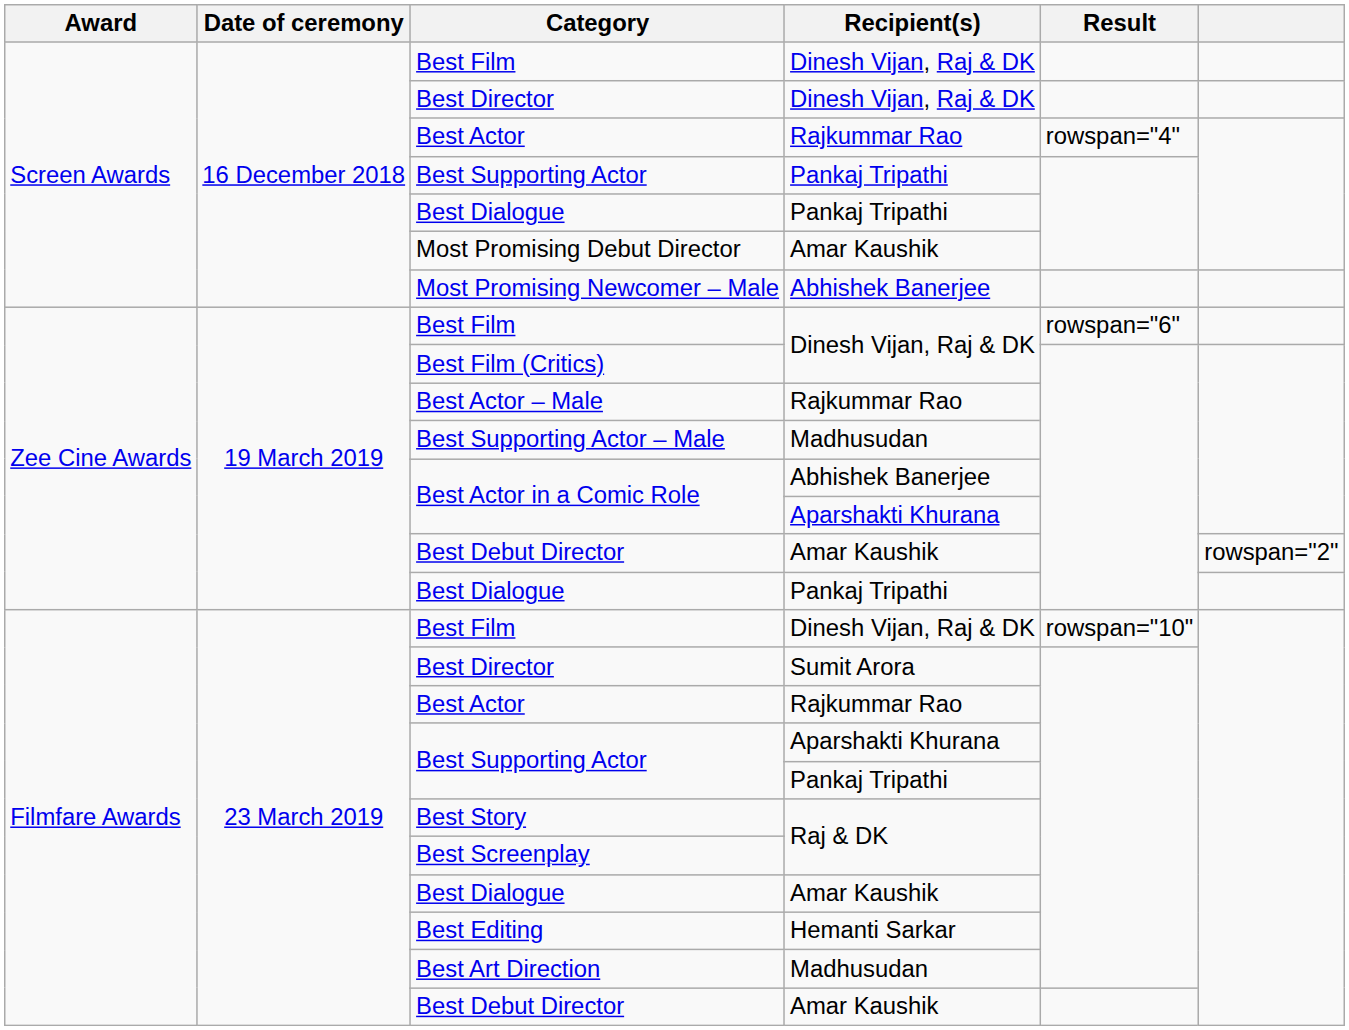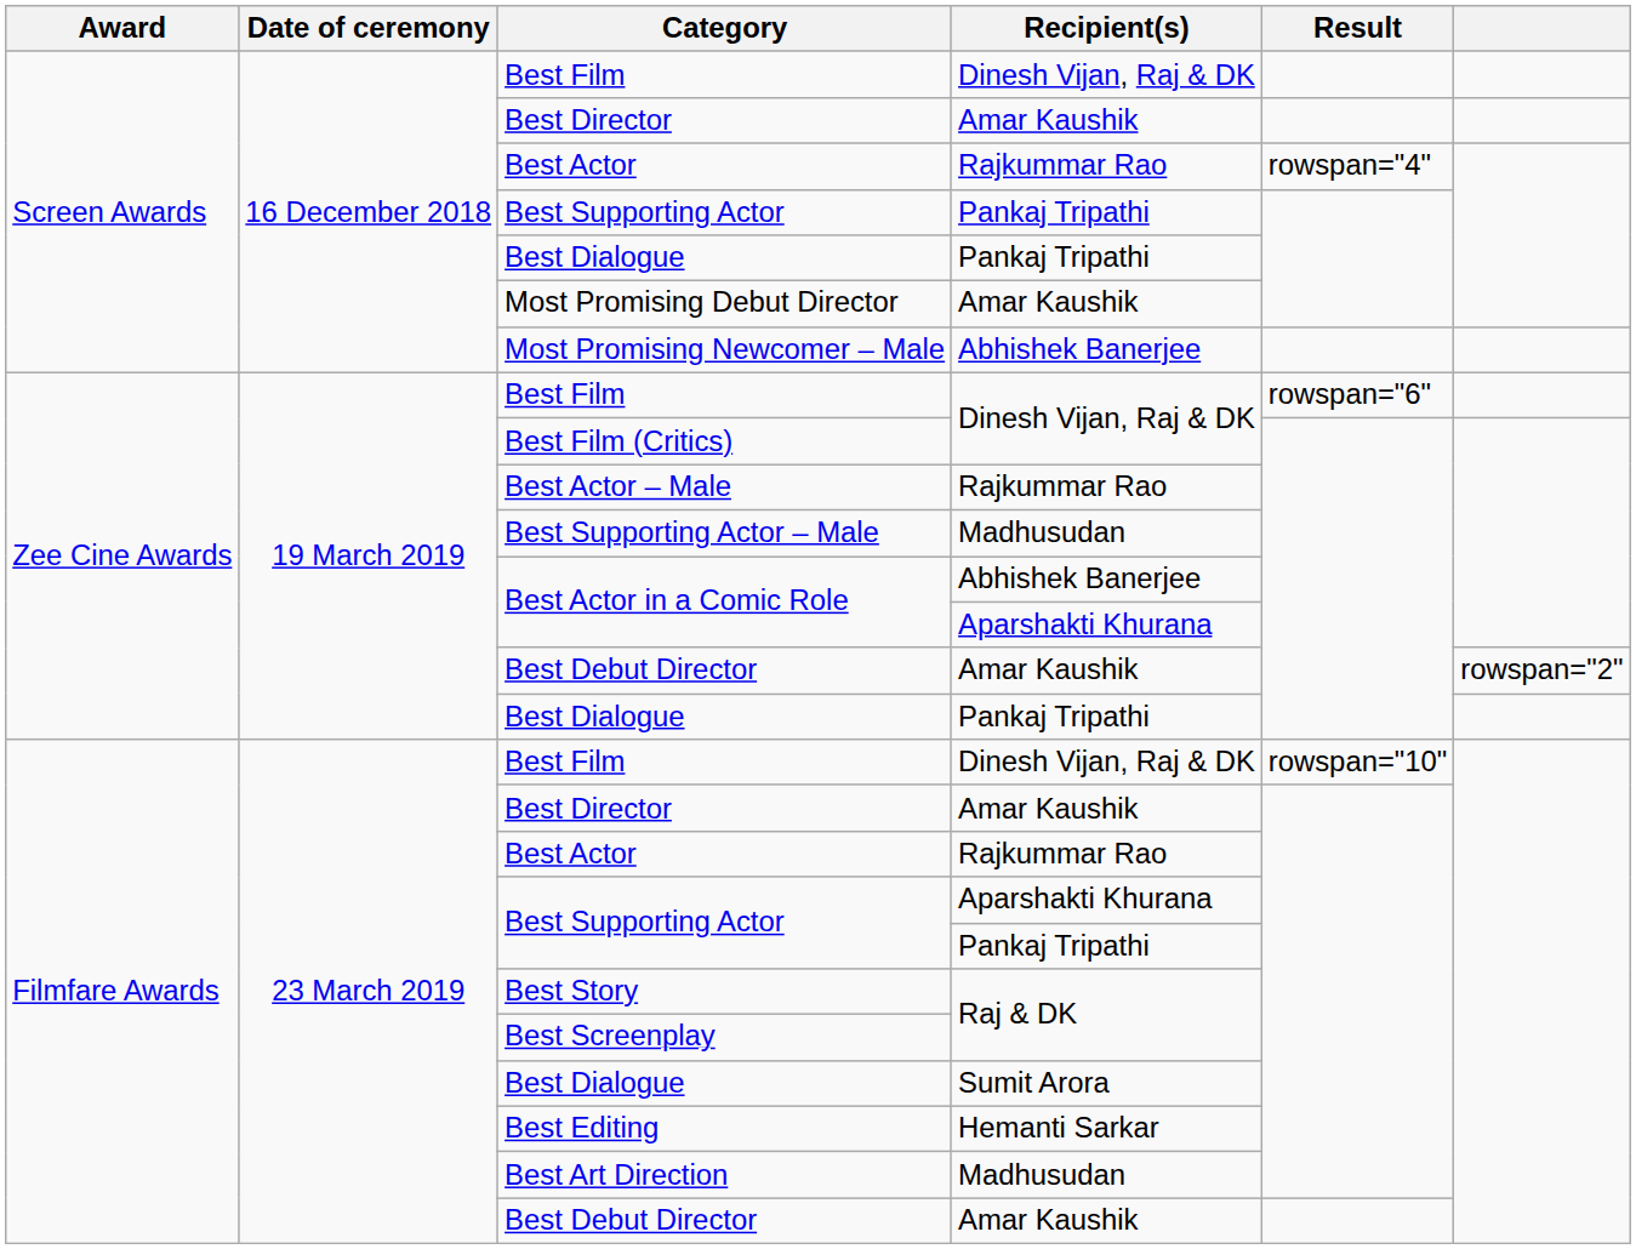Screen Awards / Best Director | Recipient(s): Dinesh Vijan, Raj & DK -> Amar Kaushik
Filmfare Awards / Best Director | Recipient(s): Sumit Arora -> Amar Kaushik
Filmfare Awards / Best Dialogue | Recipient(s): Amar Kaushik -> Sumit Arora
